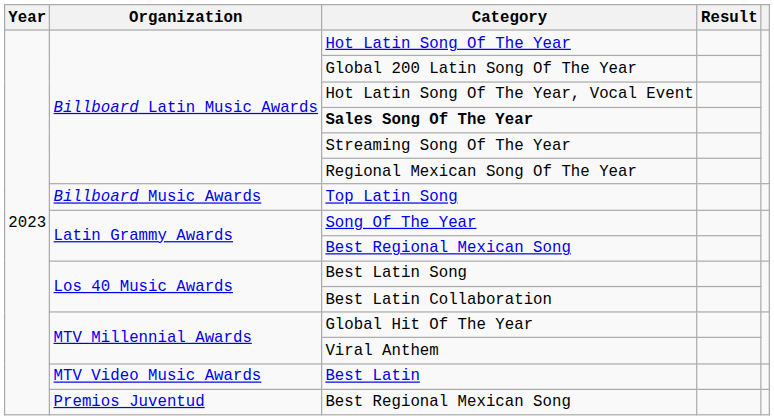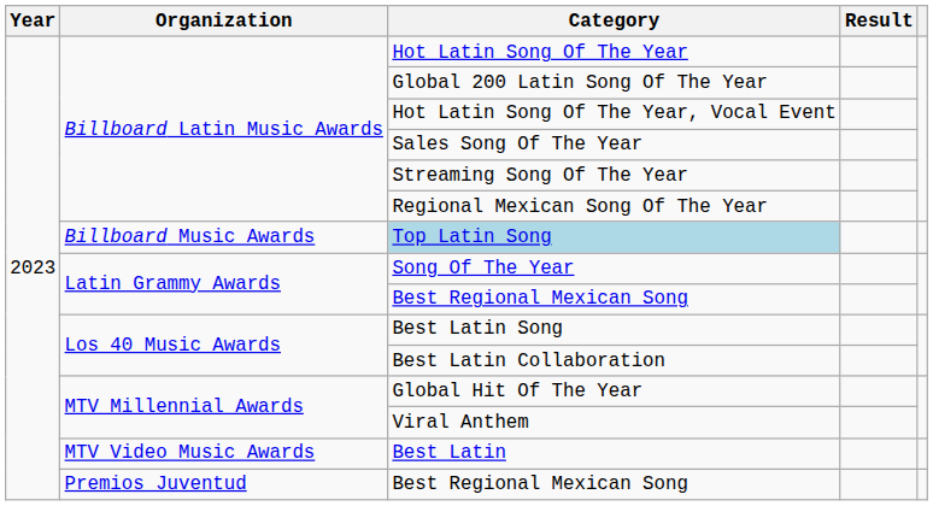Sales Song Of The Year | Category: bold -> normal
Top Latin Song | Category: no background -> lightblue background
